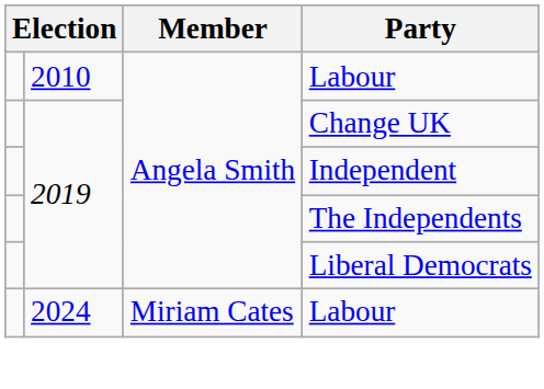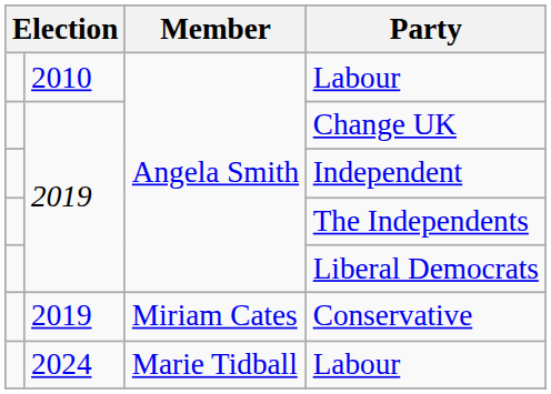+ row: 2019 | Miriam Cates | Conservative
2024 / Labour | Member: Miriam Cates -> Marie Tidball
